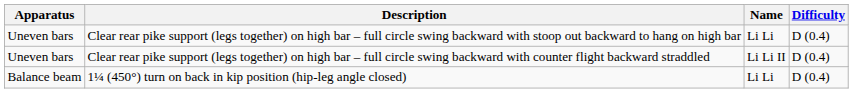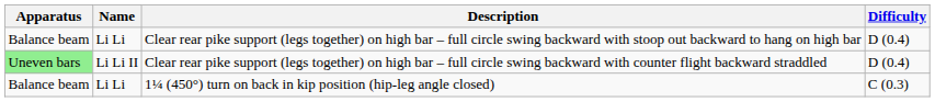columns swapped: Name <-> Description
row 2 | Apparatus: Uneven bars -> Balance beam
row 3 | Apparatus: no background -> lightgreen background
row 4 | Difficulty: D (0.4) -> C (0.3)
